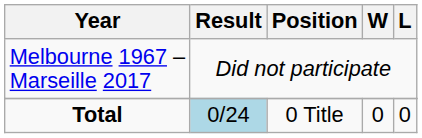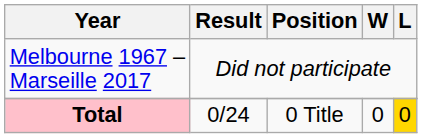Total | Year: no background -> pink background
Total | Result: lightblue background -> no background
Total | L: no background -> gold background
